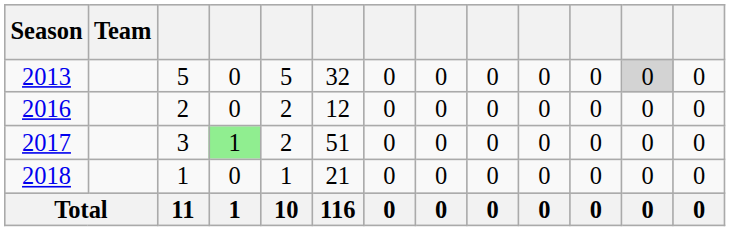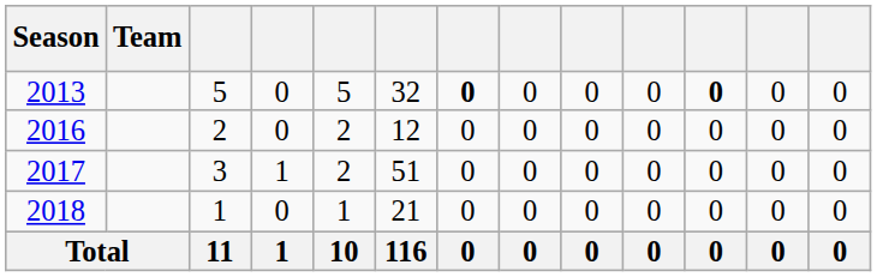2013 | column 7: normal -> bold
2013 | column 11: normal -> bold
2013 | column 12: lightgrey background -> no background
2017 | column 4: lightgreen background -> no background
